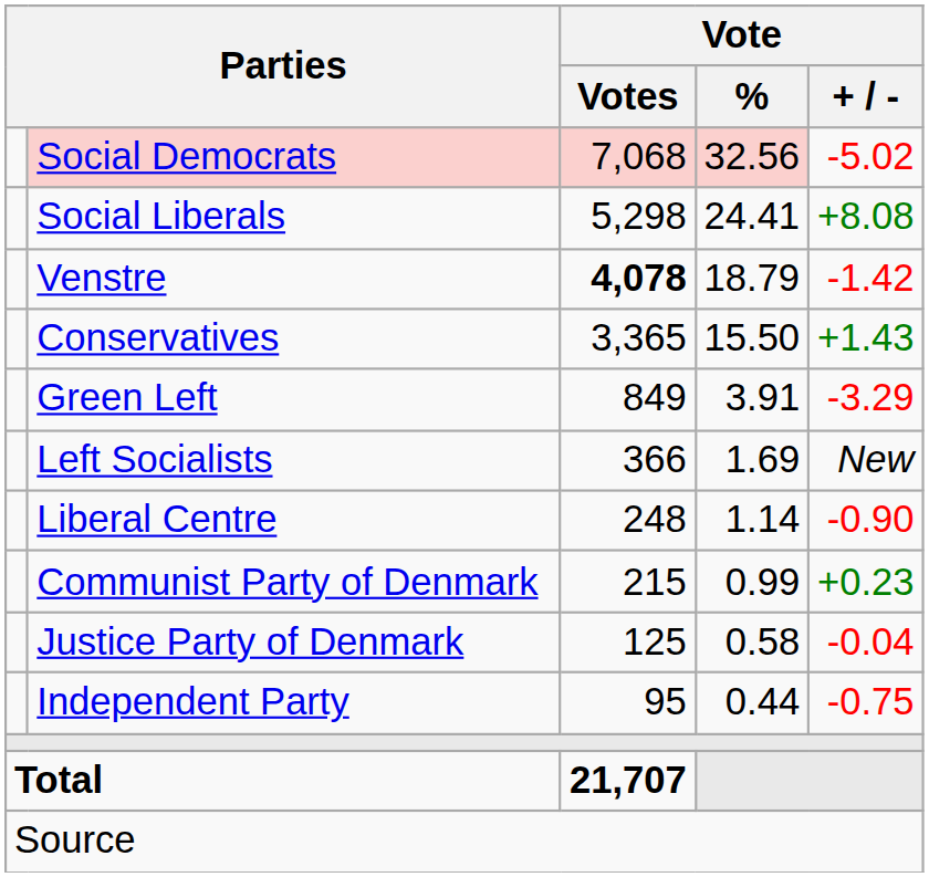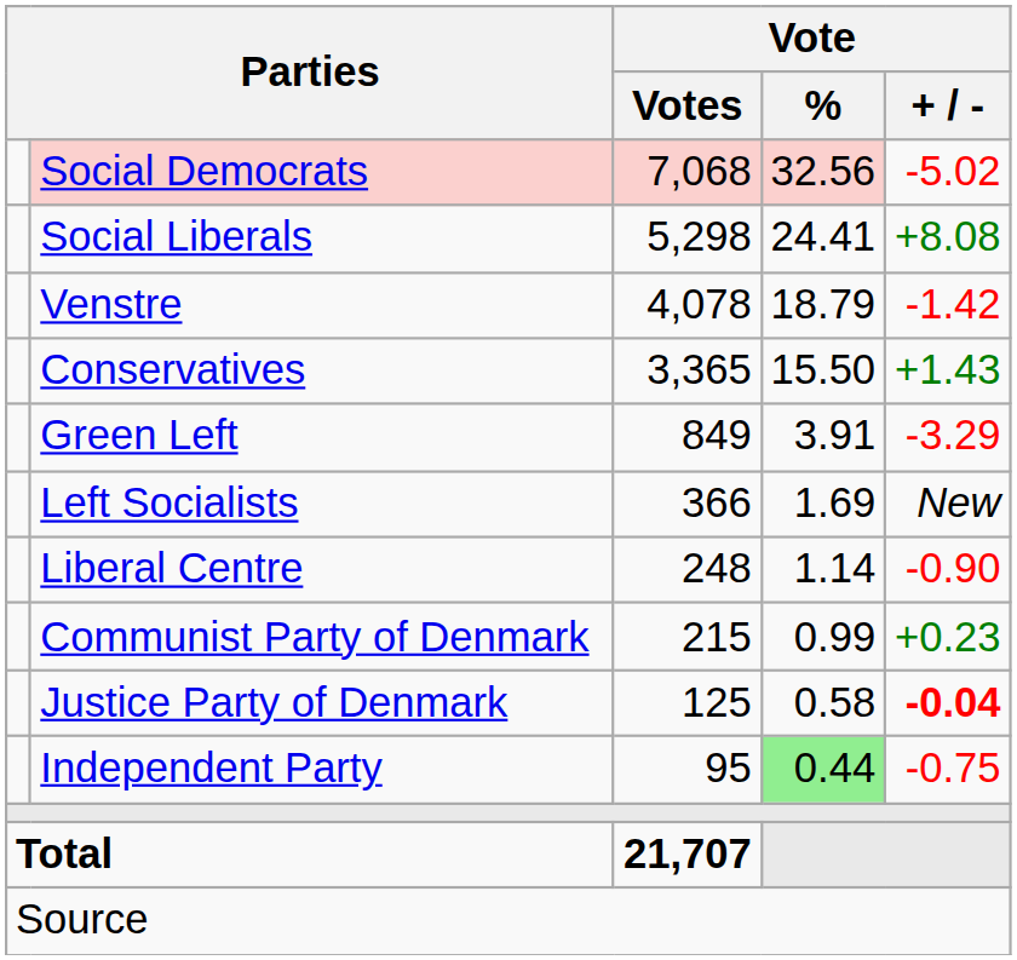Venstre | Vote / Votes: bold -> normal
Justice Party of Denmark | Vote / + / -: normal -> bold
Independent Party | Vote / %: no background -> lightgreen background
